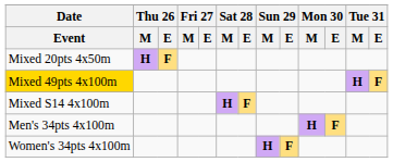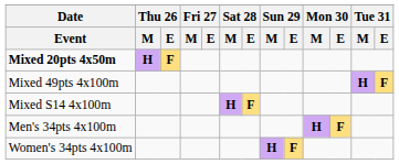Mixed 20pts 4x50m | Date / Event: normal -> bold
Mixed 49pts 4x100m | Date / Event: gold background -> no background
